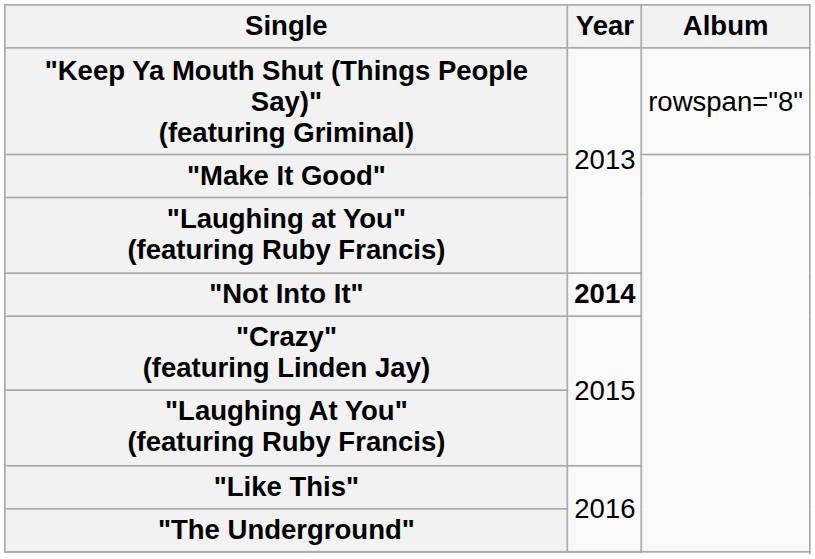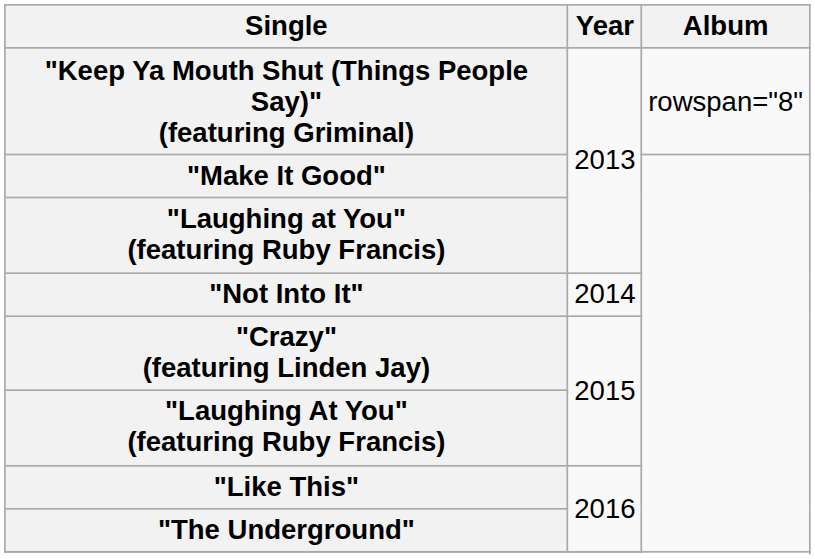"Not Into It" | Year: bold -> normal
